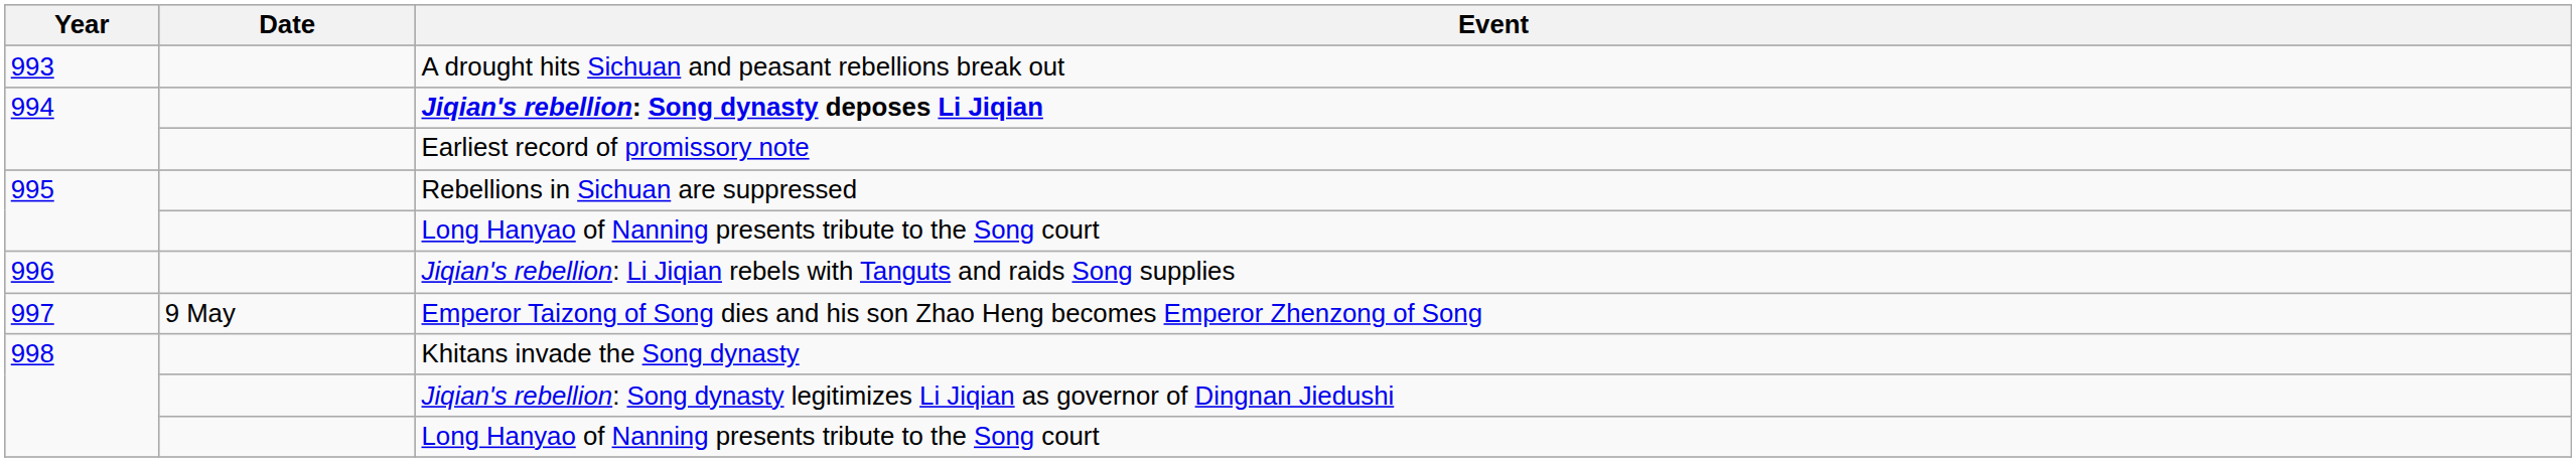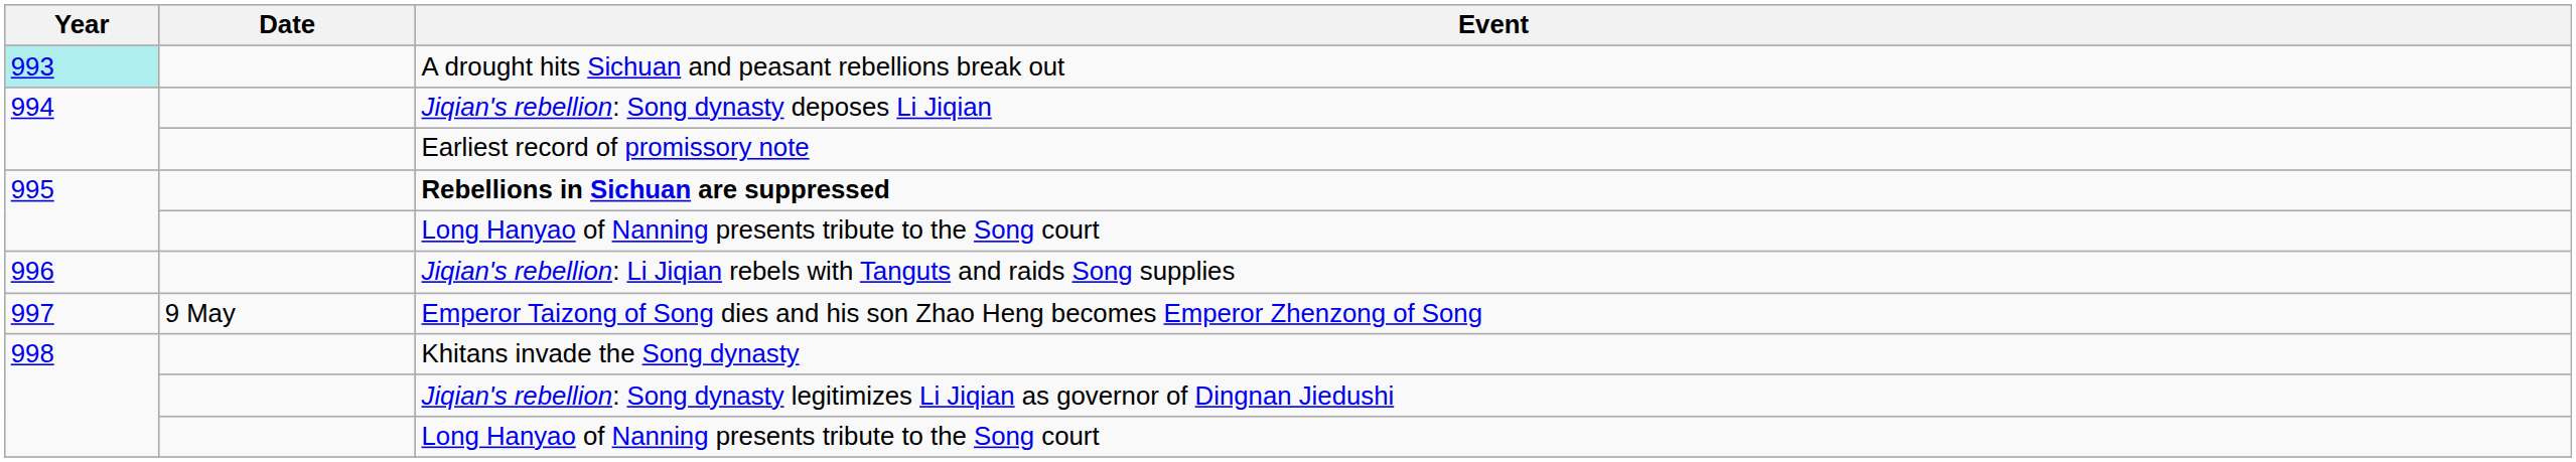A drought hits Sichuan and peasant rebellions break out | Year: no background -> paleturquoise background
Jiqian's rebellion: Song dynasty deposes Li Jiqian | Event: bold -> normal
Rebellions in Sichuan are suppressed | Event: normal -> bold
